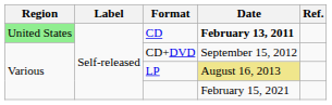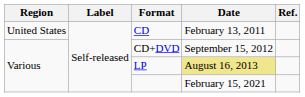CD | Region: lightgreen background -> no background
CD | Date: bold -> normal
